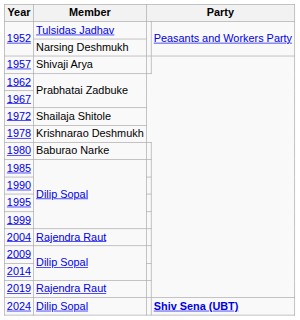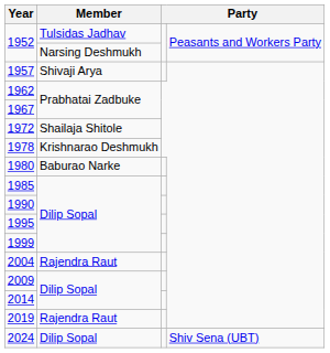2024 | column 4: bold -> normal
